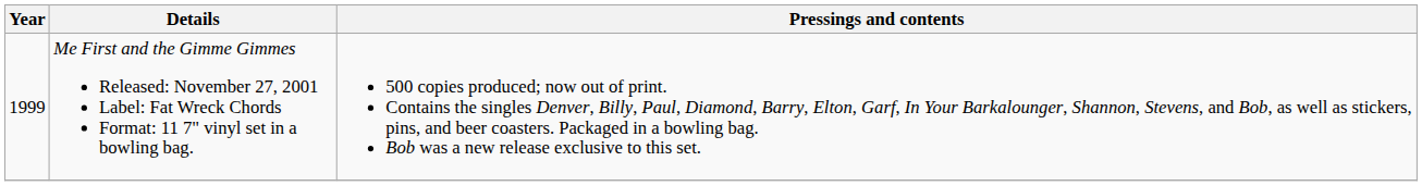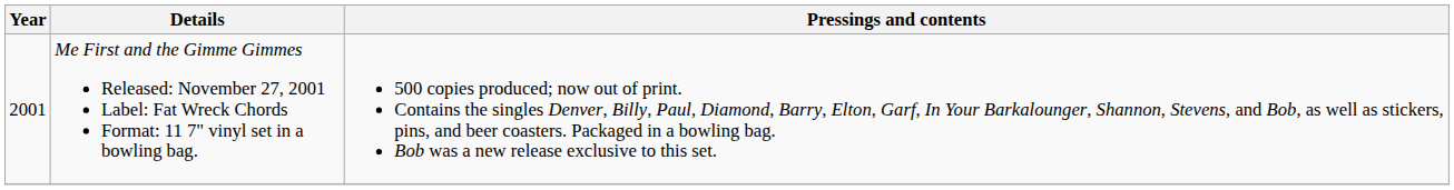row 2 | Year: 1999 -> 2001
